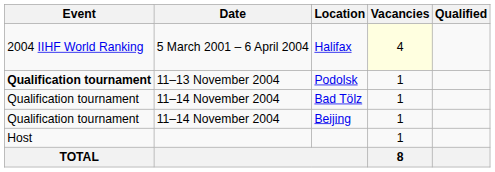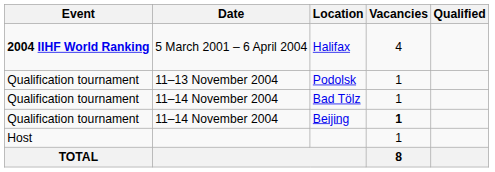Halifax | Event: normal -> bold
Halifax | Vacancies: lightyellow background -> no background
Podolsk | Event: bold -> normal
Beijing | Vacancies: normal -> bold
